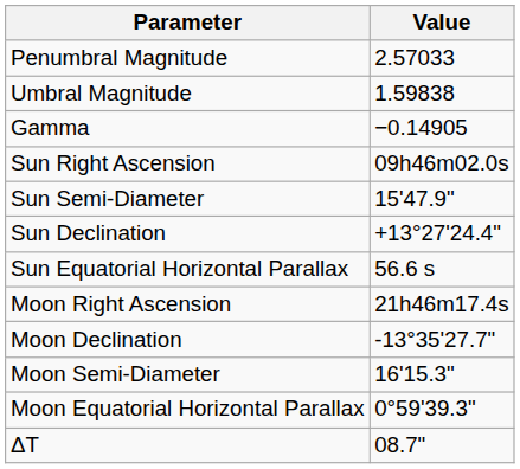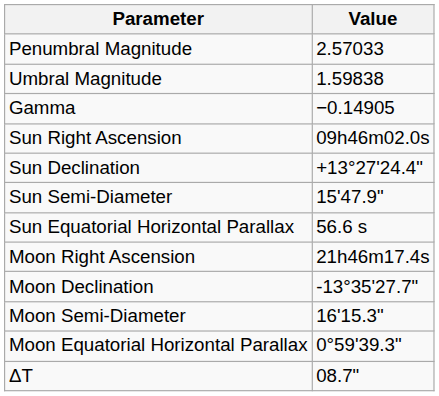rows swapped: Sun Declination <-> Sun Semi-Diameter
